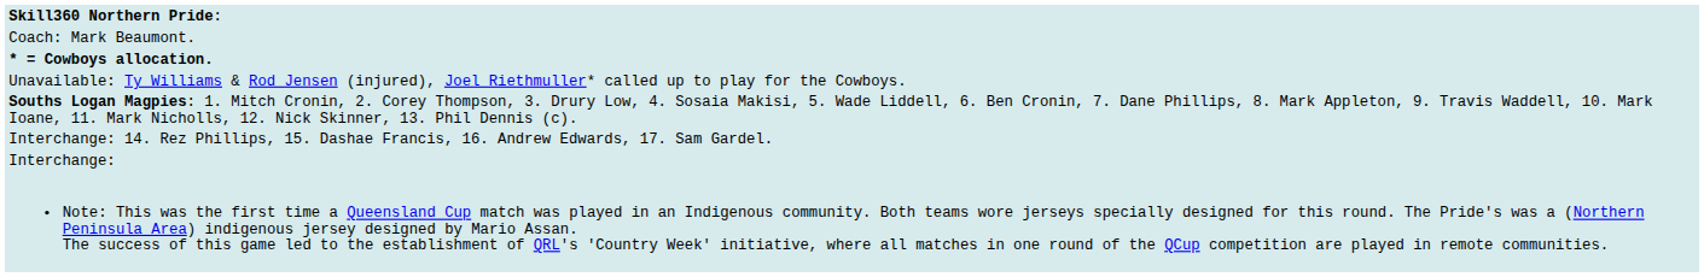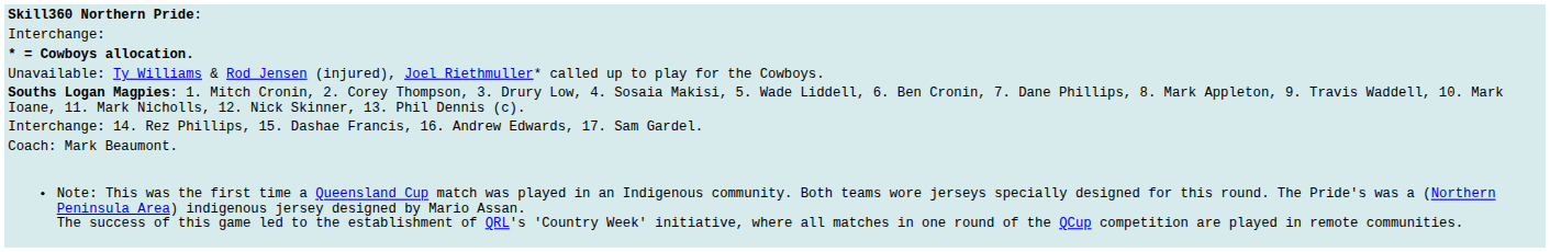row 2 | column 1: Coach: Mark Beaumont. -> Interchange:
row 7 | column 1: Interchange: -> Coach: Mark Beaumont.
